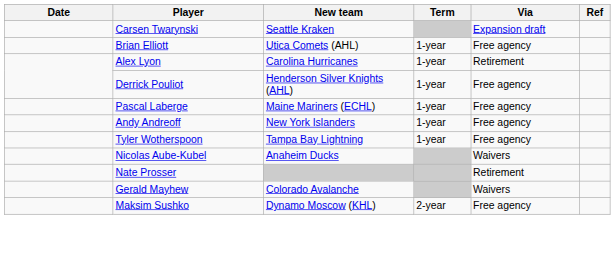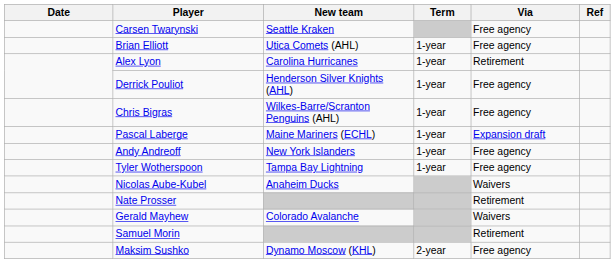Carsen Twarynski | Via: Expansion draft -> Free agency
+ row: Chris Bigras | Wilkes-Barre/Scranton Penguins (AHL) | 1-year | Free agency
Pascal Laberge | Via: Free agency -> Expansion draft
+ row: Samuel Morin | Retirement
